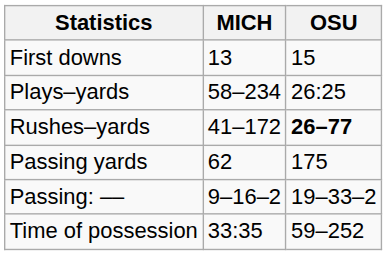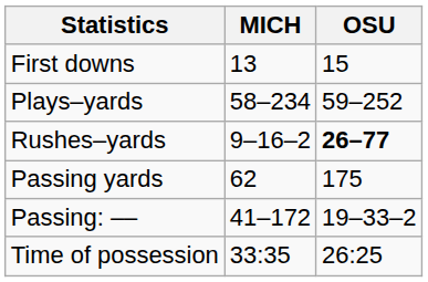Plays–yards | OSU: 26:25 -> 59–252
Rushes–yards | MICH: 41–172 -> 9–16–2
Passing: –– | MICH: 9–16–2 -> 41–172
Time of possession | OSU: 59–252 -> 26:25
